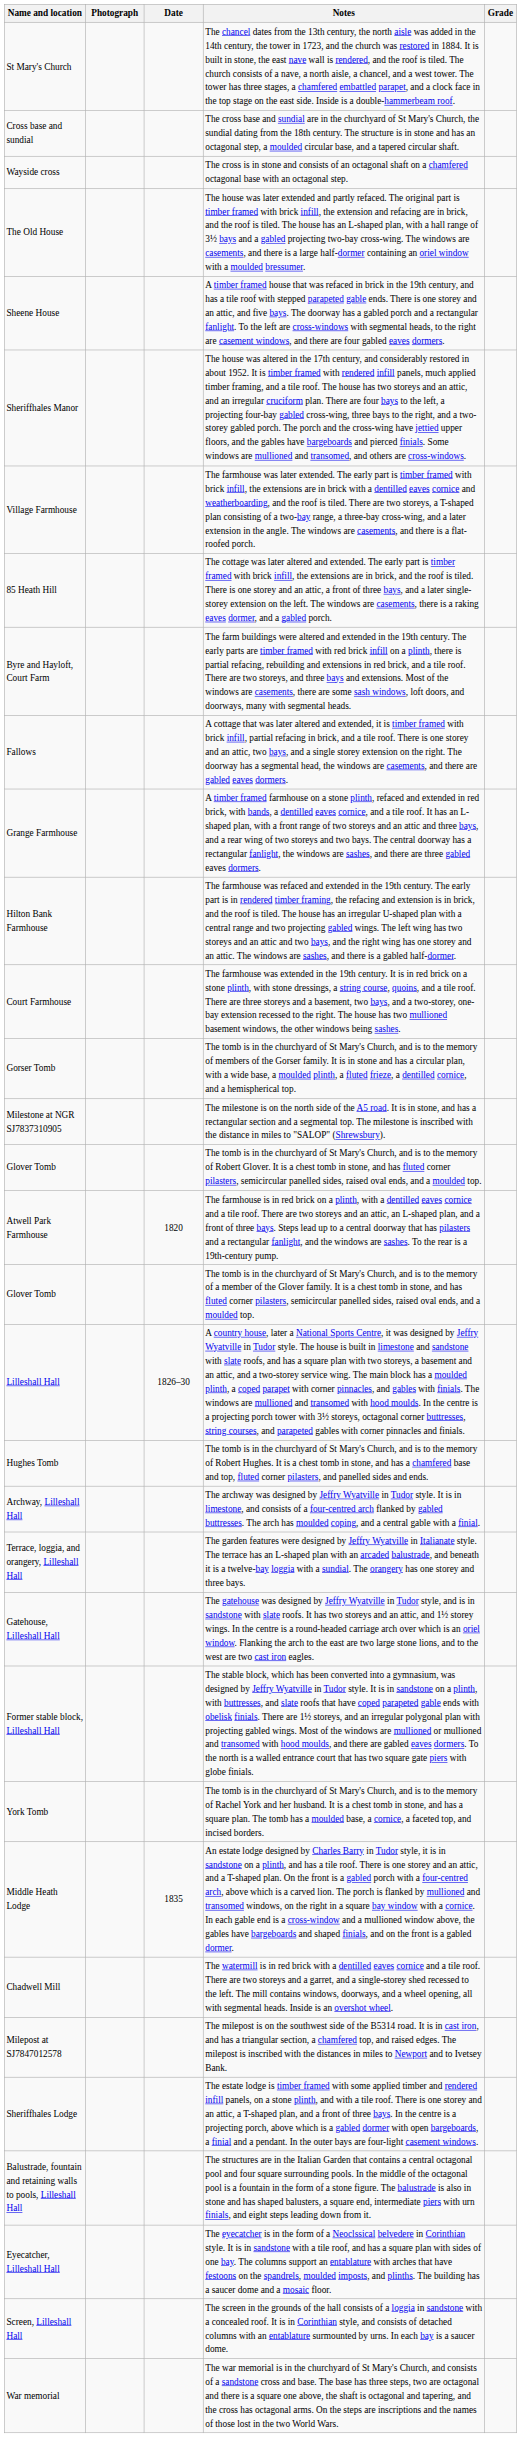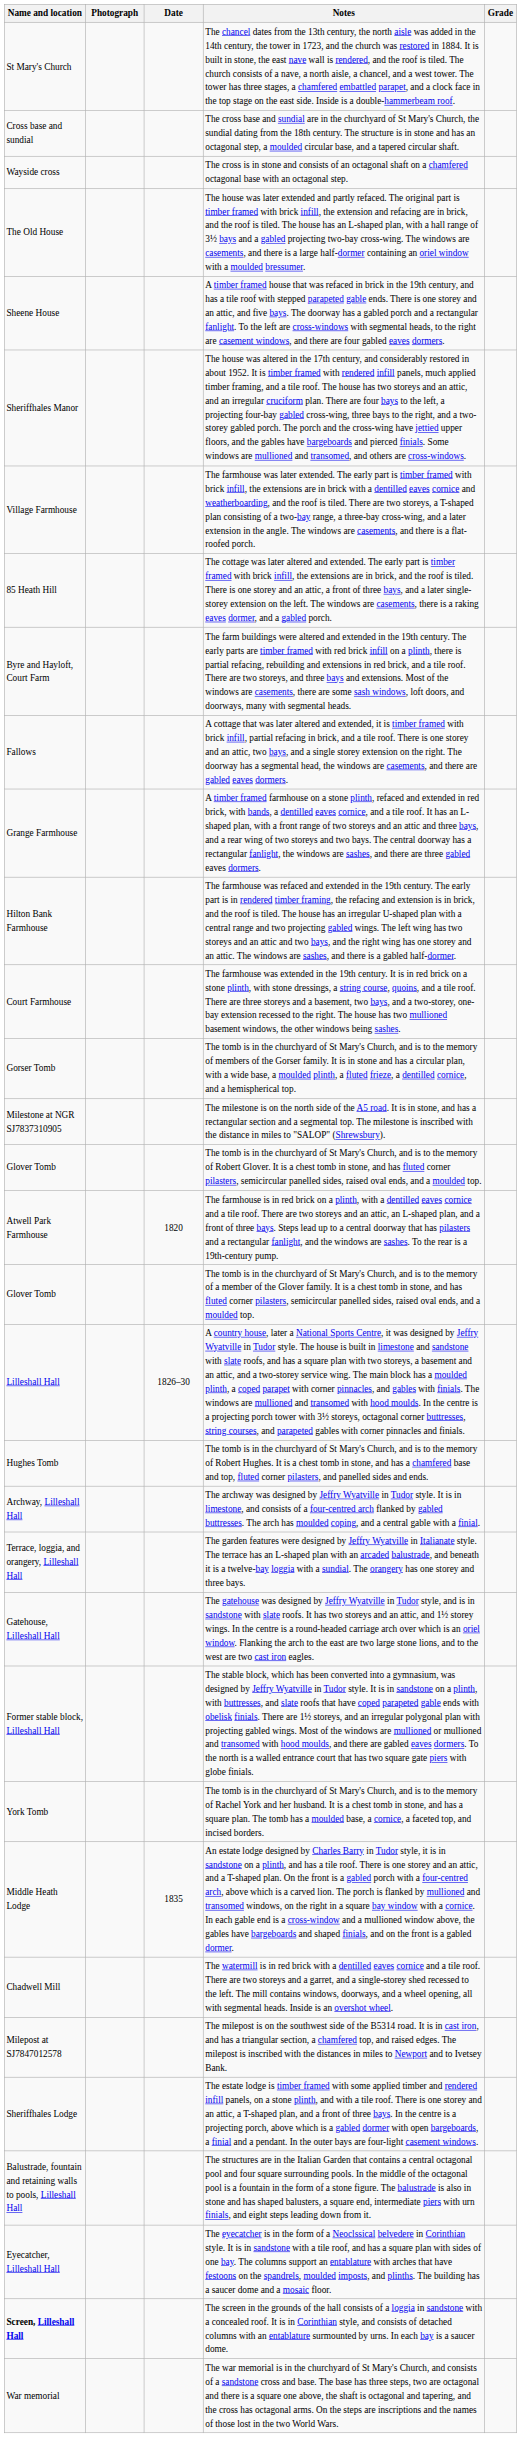row 33 | Name and location: normal -> bold
